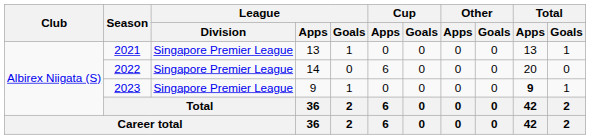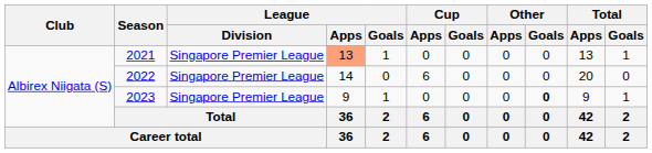2021 | League / Apps: no background -> lightsalmon background
2023 | Other / Goals: normal -> bold
2023 | Total / Apps: bold -> normal
